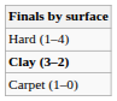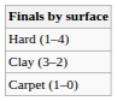row 3 | column 1: bold -> normal
